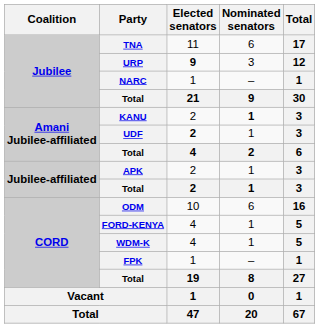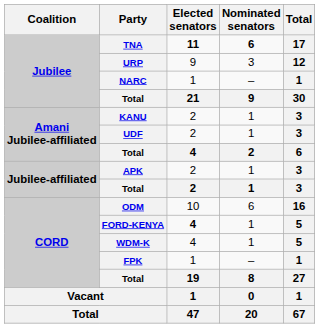TNA | Elected senators: normal -> bold
TNA | Nominated senators: normal -> bold
URP | Elected senators: bold -> normal
KANU | Nominated senators: bold -> normal
UDF | Elected senators: bold -> normal
FORD-KENYA | Elected senators: normal -> bold
